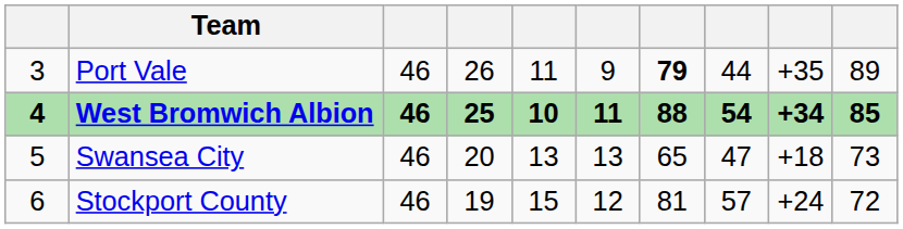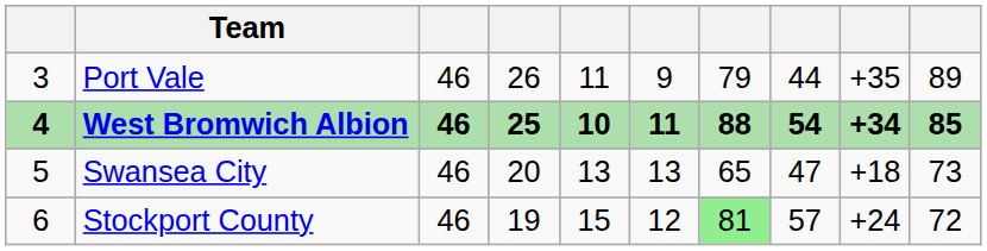Port Vale | column 7: bold -> normal
Stockport County | column 7: no background -> lightgreen background
